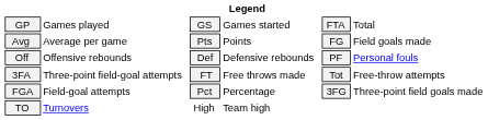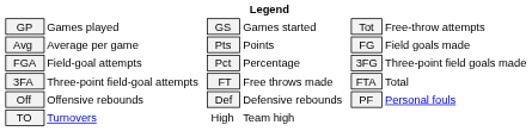GP | column 5: FTA -> Tot
GP | column 6: Total -> Free-throw attempts
rows swapped: FGA <-> Off
3FA | column 5: Tot -> FTA
3FA | column 6: Free-throw attempts -> Total
